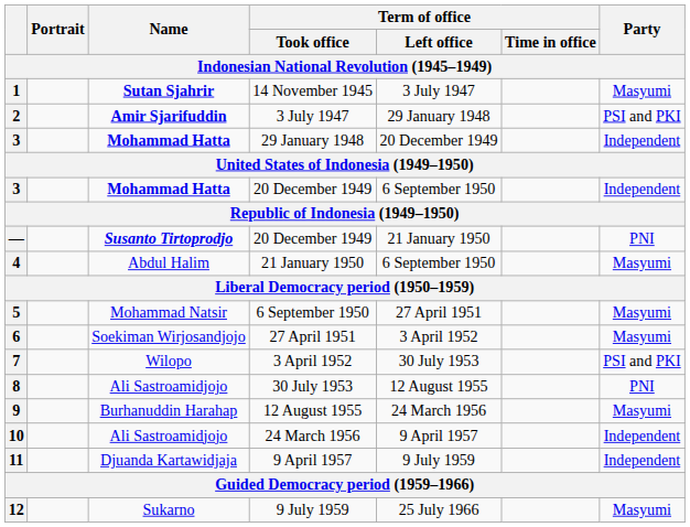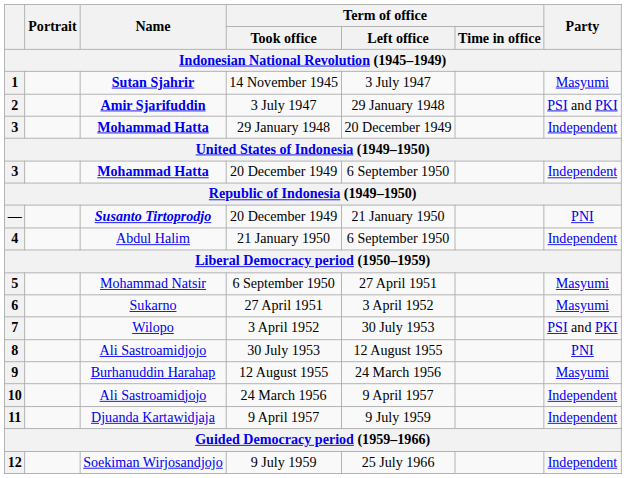4 | Party: Masyumi -> Independent
6 | Name: Soekiman Wirjosandjojo -> Sukarno
12 | Name: Sukarno -> Soekiman Wirjosandjojo
12 | Party: Masyumi -> Independent
